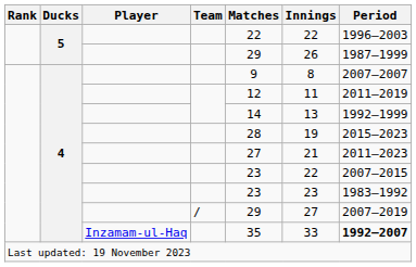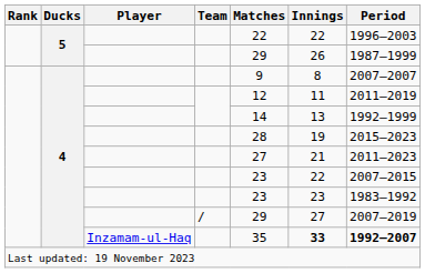4 / Inzamam-ul-Haq | Innings: normal -> bold
